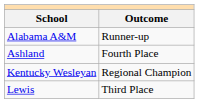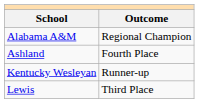Alabama A&M | Outcome: Runner-up -> Regional Champion
Kentucky Wesleyan | Outcome: Regional Champion -> Runner-up
